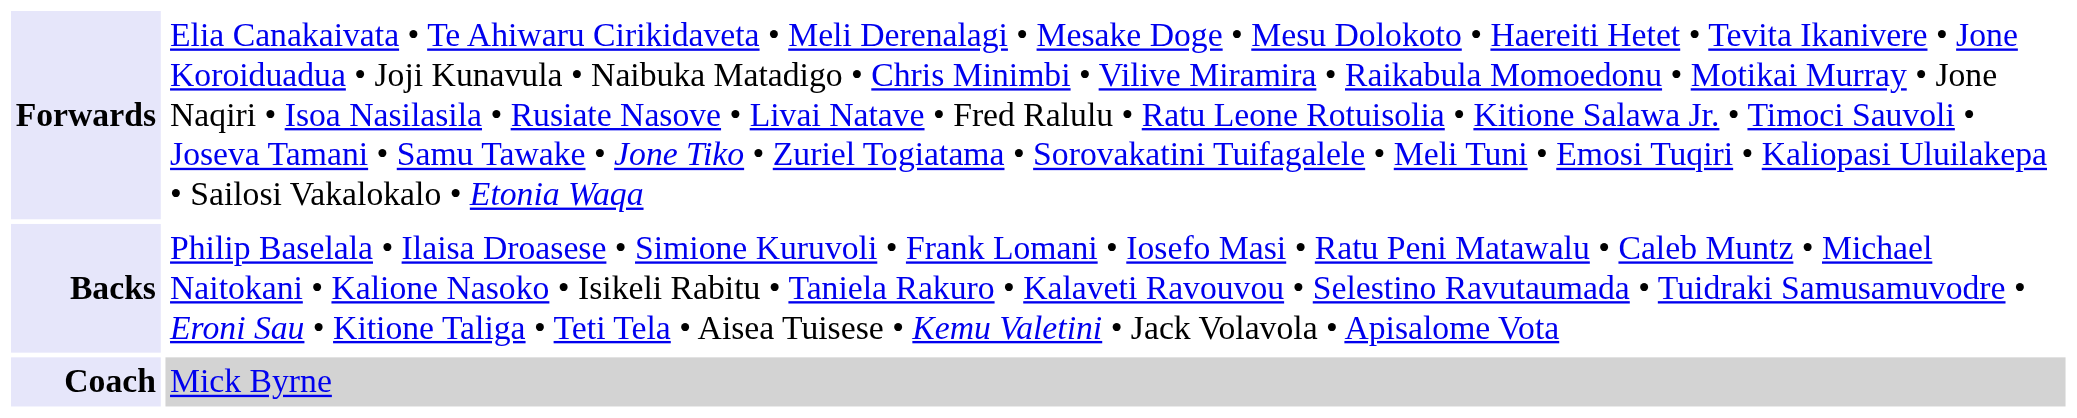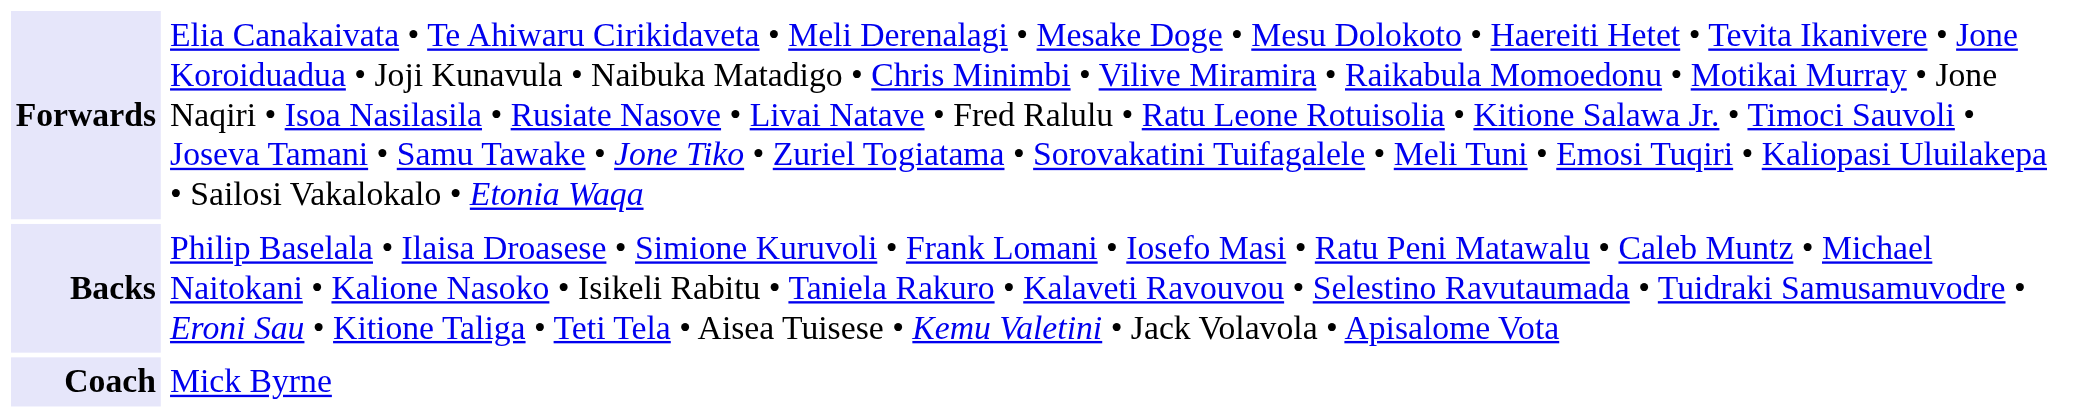Coach | column 2: lightgrey background -> no background
